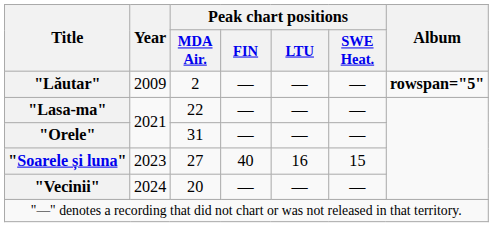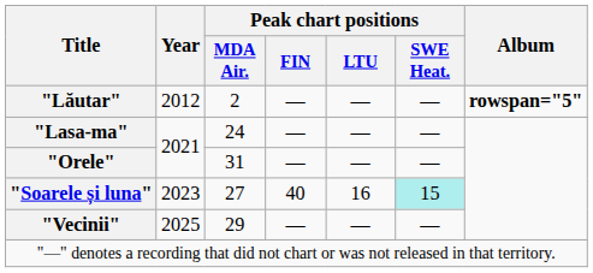"Lăutar" | Year: 2009 -> 2012
"Lasa-ma" | Peak chart positions / MDA Air.: 22 -> 24
"Soarele și luna" | Peak chart positions / SWE Heat.: no background -> paleturquoise background
"Vecinii" | Year: 2024 -> 2025
"Vecinii" | Peak chart positions / MDA Air.: 20 -> 29
